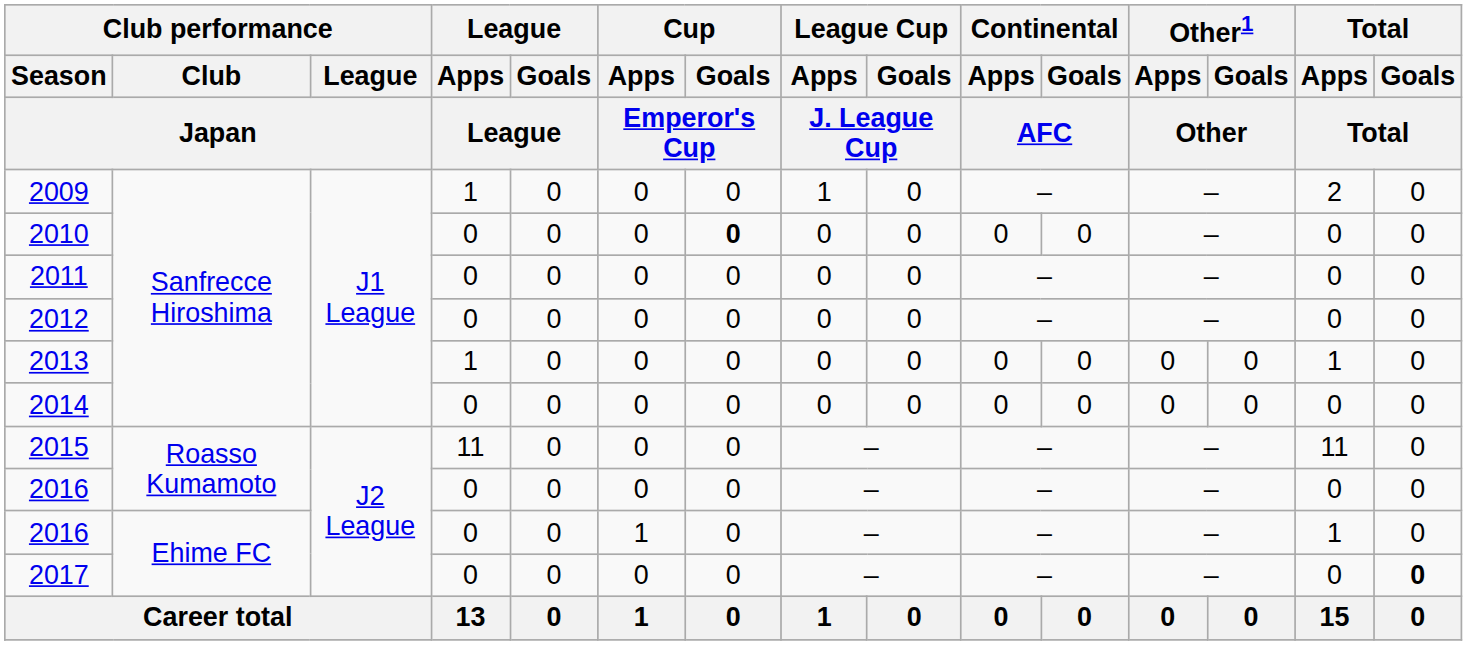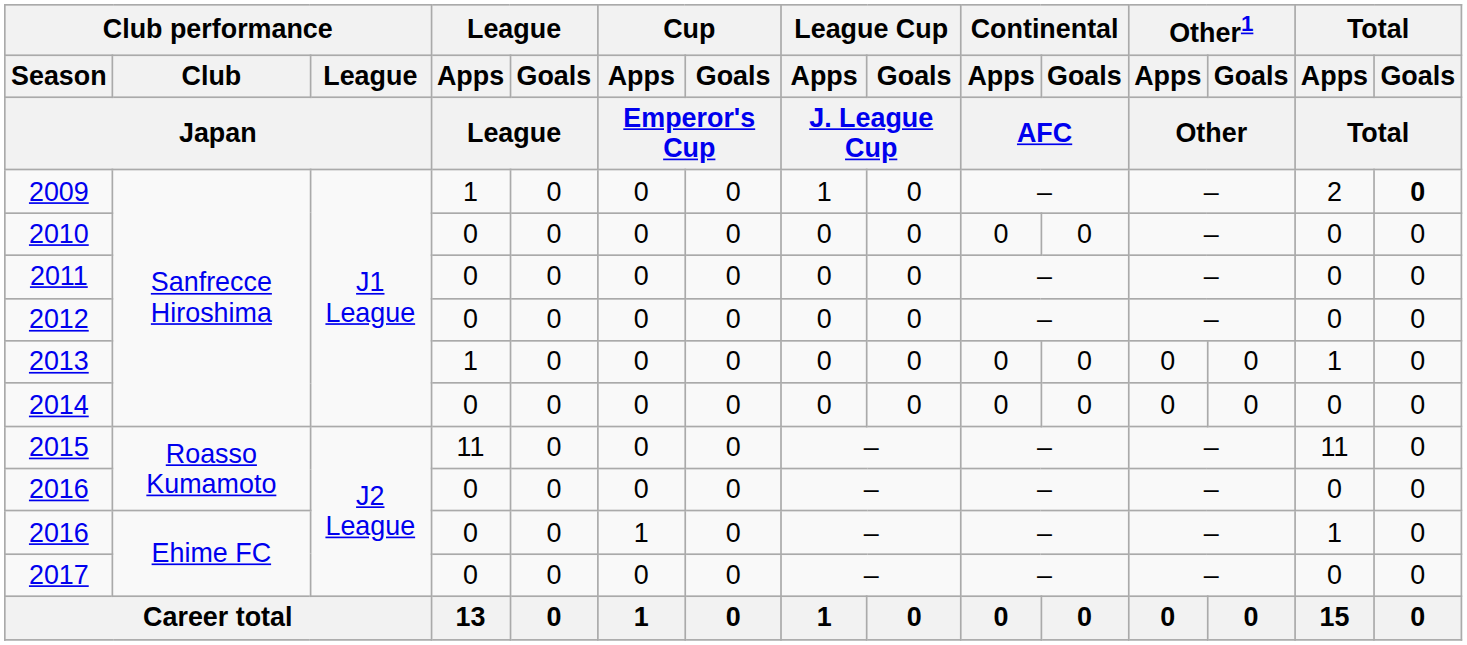2009 | Total / Goals / Total: normal -> bold
2010 | Cup / Goals / Emperor's Cup: bold -> normal
2017 | Total / Goals / Total: bold -> normal
